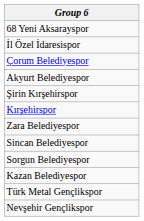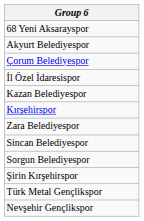row 3 | column 1: İl Özel İdaresispor -> Akyurt Belediyespor
row 5 | column 1: Akyurt Belediyespor -> İl Özel İdaresispor
row 6 | column 1: Şirin Kırşehirspor -> Kazan Belediyespor
row 11 | column 1: Kazan Belediyespor -> Şirin Kırşehirspor
